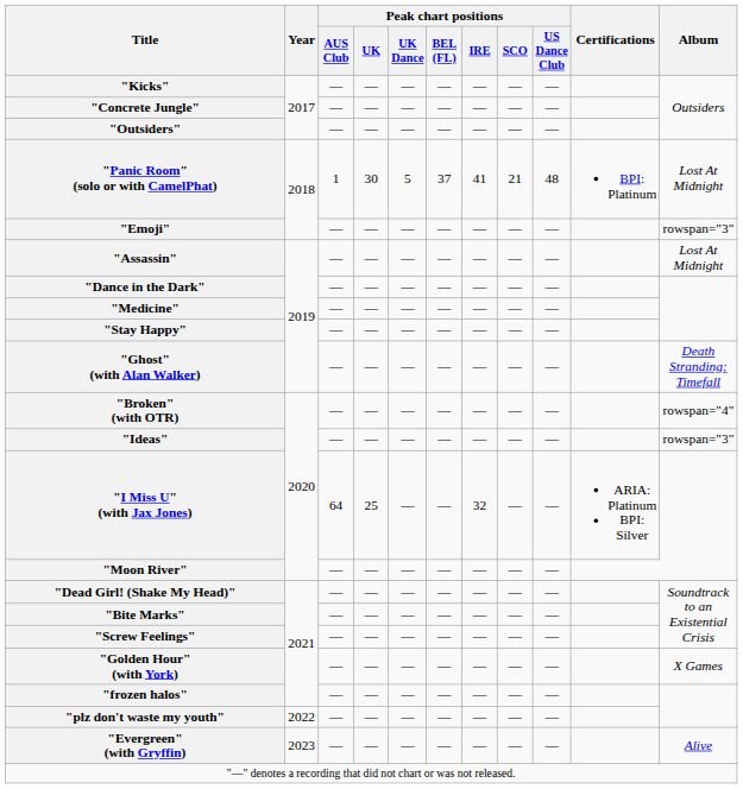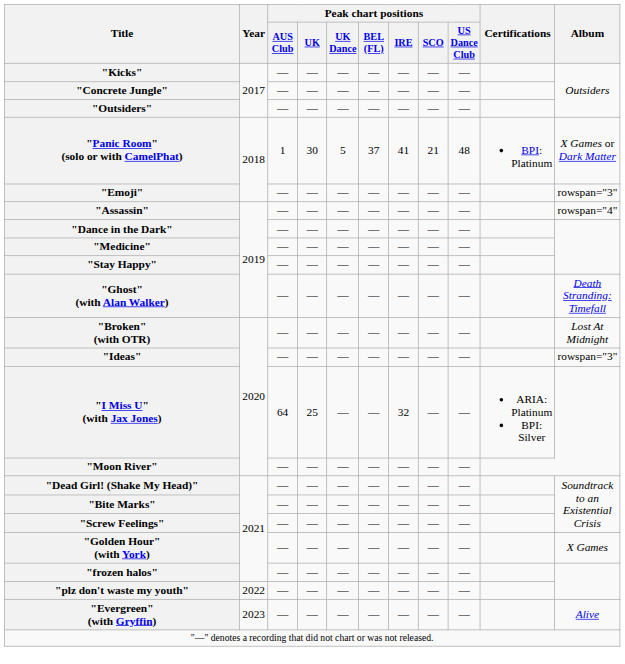"Panic Room" (solo or with CamelPhat) | Album: Lost At Midnight -> X Games or Dark Matter
"Assassin" | Album: Lost At Midnight -> rowspan="4"
"Broken" (with OTR) | Album: rowspan="4" -> Lost At Midnight
